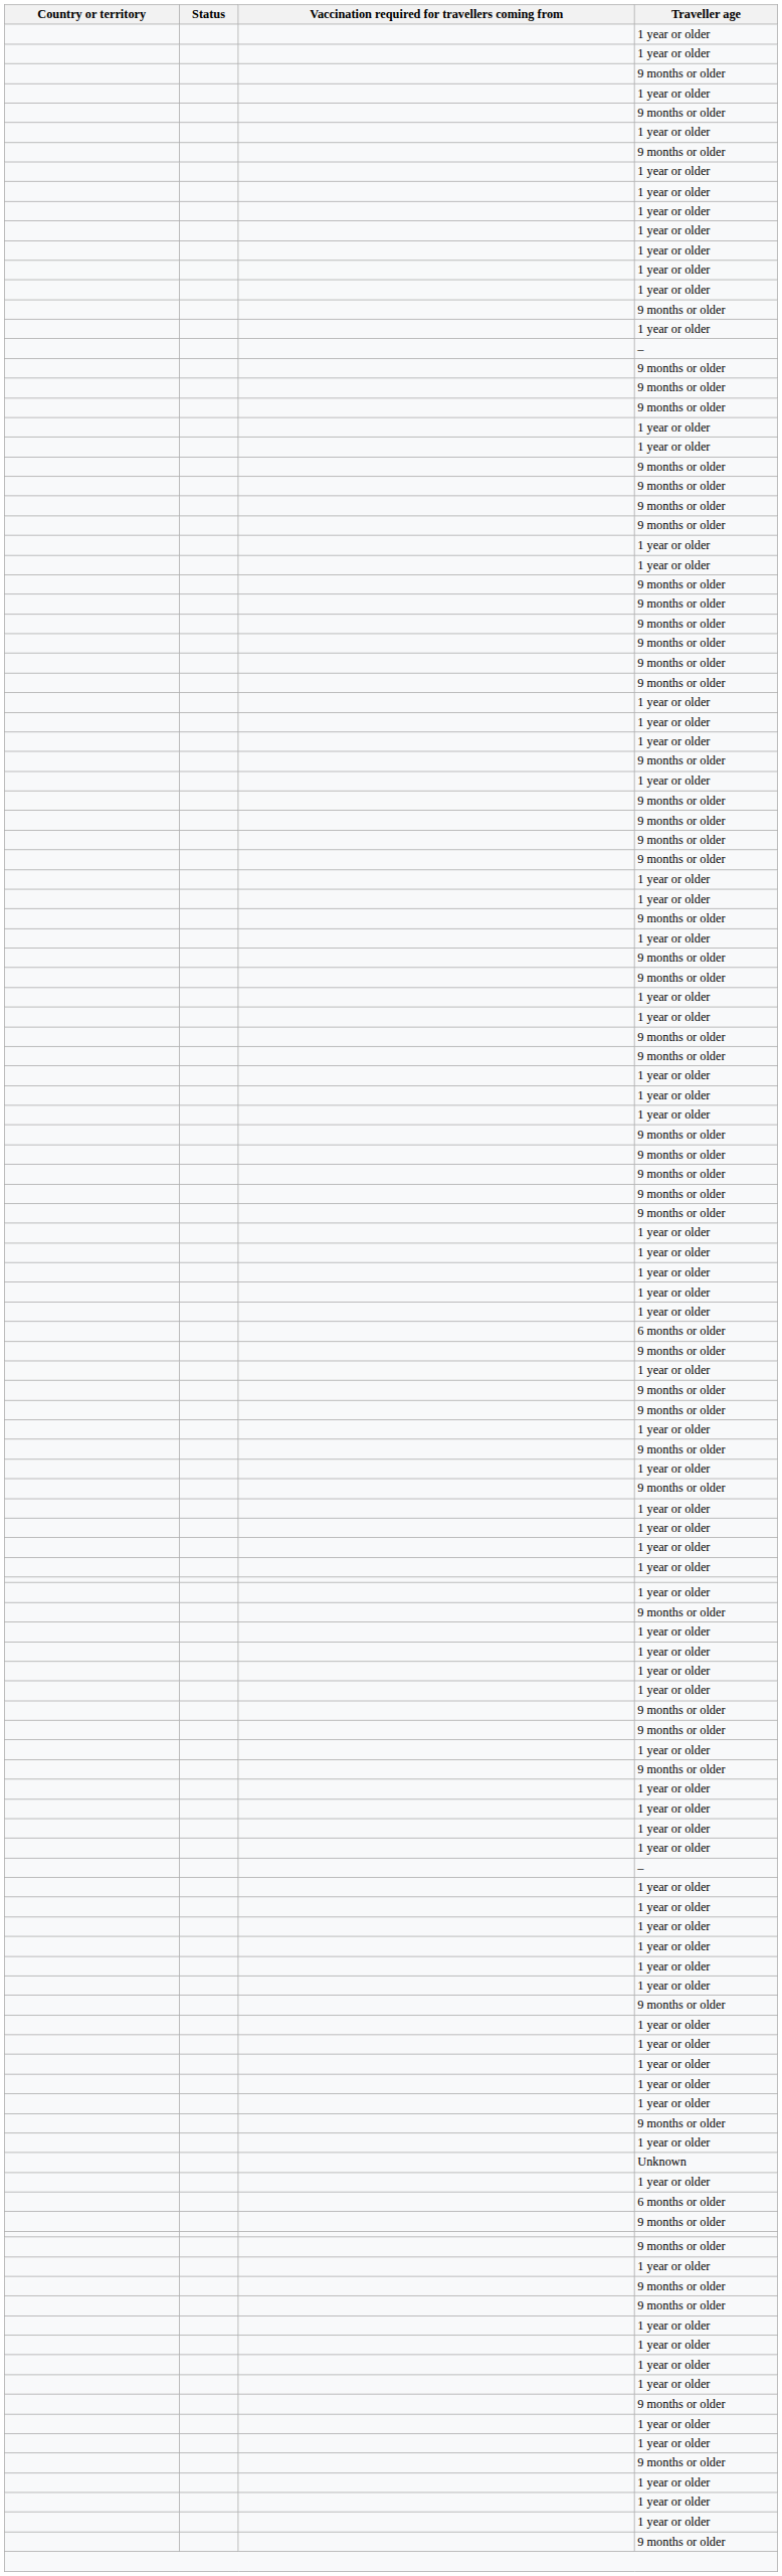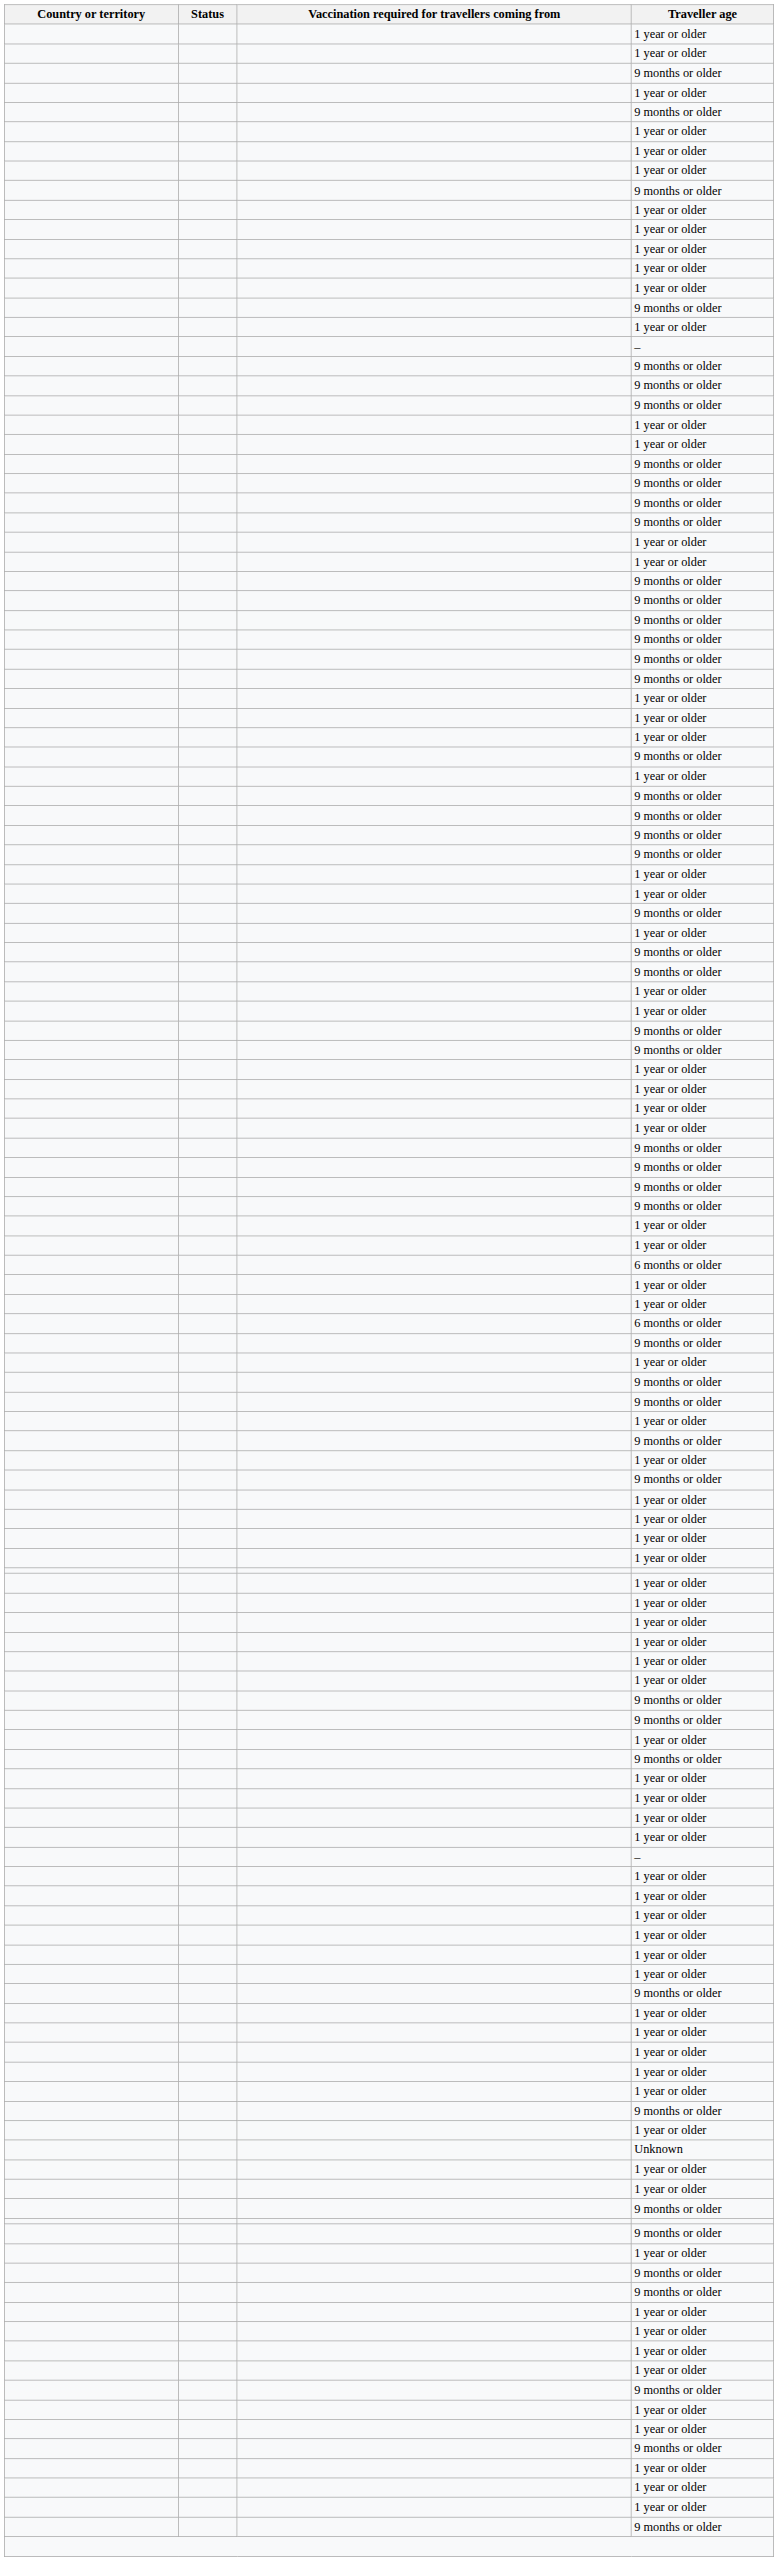row 8 | Traveller age: 9 months or older -> 1 year or older
row 10 | Traveller age: 1 year or older -> 9 months or older
row 58 | Traveller age: 9 months or older -> 1 year or older
row 65 | Traveller age: 1 year or older -> 6 months or older
row 83 | Traveller age: 9 months or older -> 1 year or older
row 113 | Traveller age: 6 months or older -> 1 year or older
